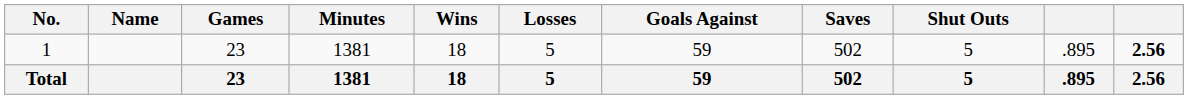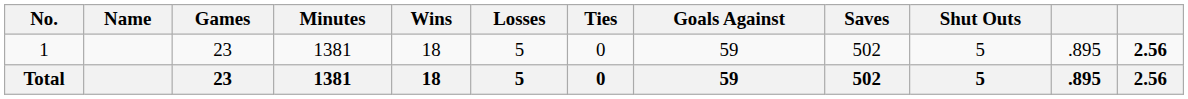+ column: Ties | 0 | 0
